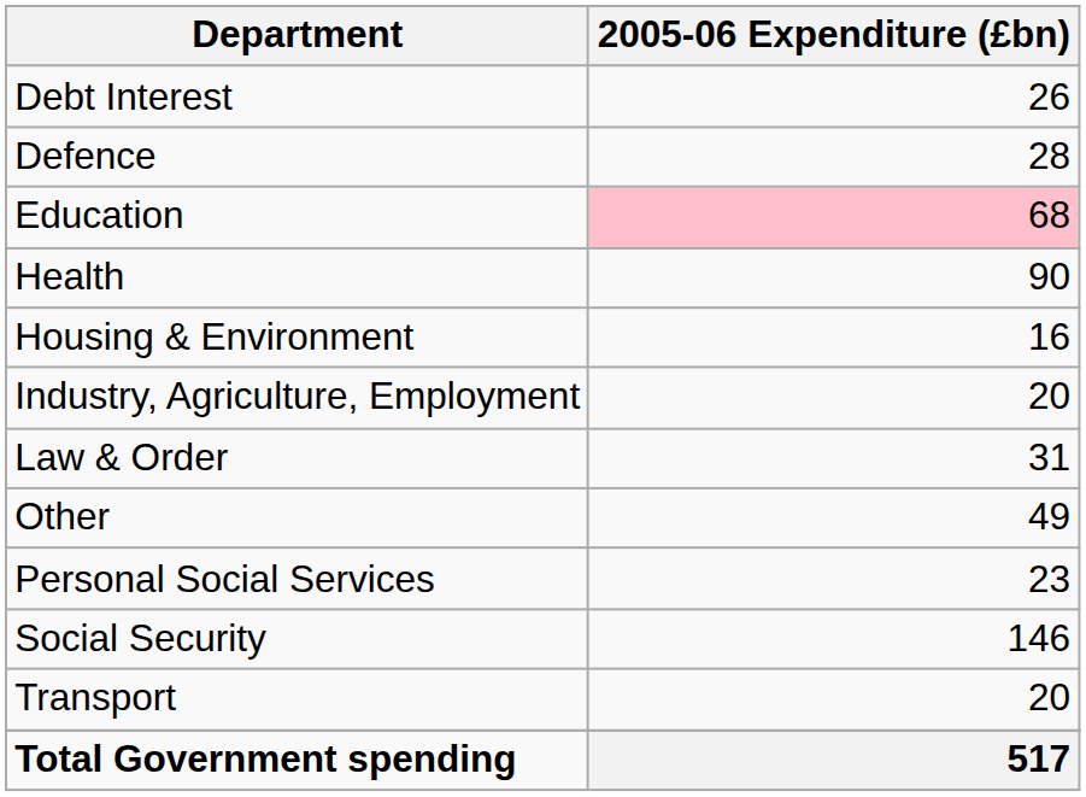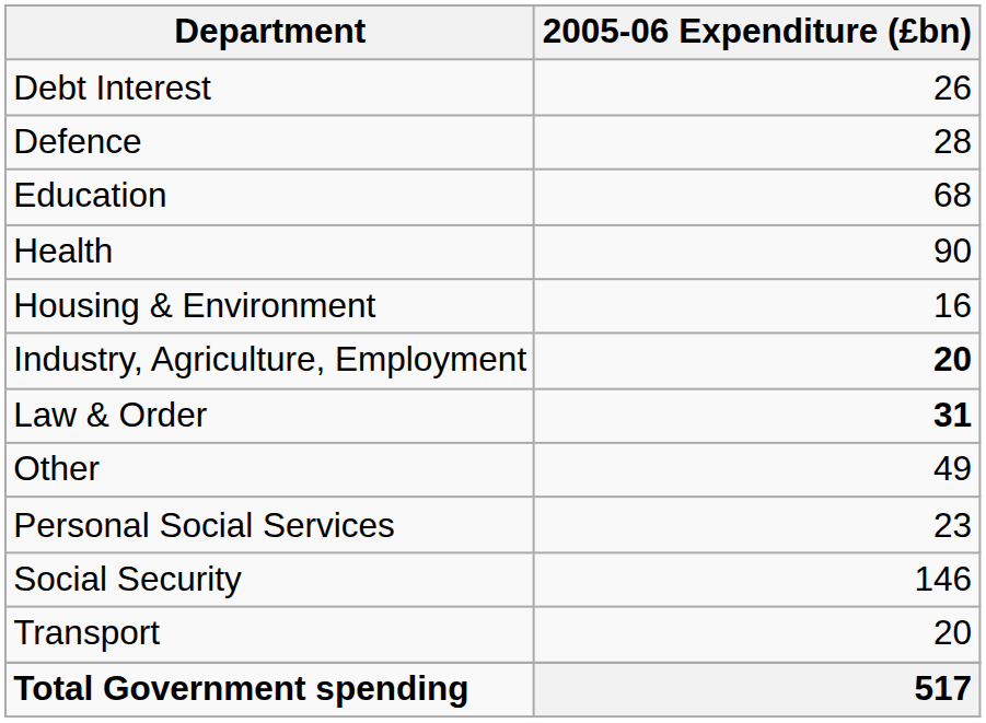Education | 2005-06 Expenditure (£bn): pink background -> no background
Industry, Agriculture, Employment | 2005-06 Expenditure (£bn): normal -> bold
Law & Order | 2005-06 Expenditure (£bn): normal -> bold
